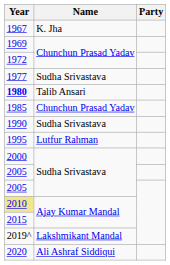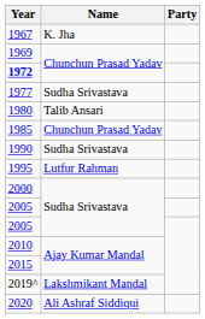1972 | Year: normal -> bold
1980 | Year: bold -> normal
2010 | Year: khaki background -> no background
